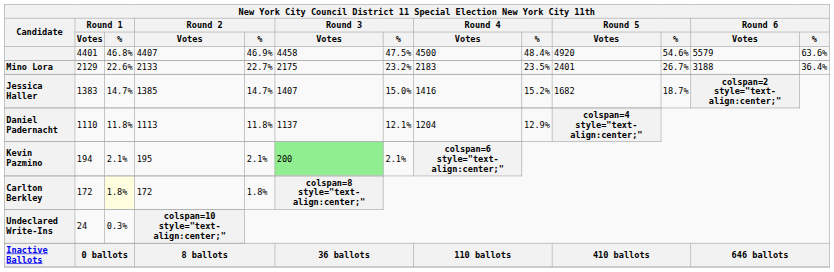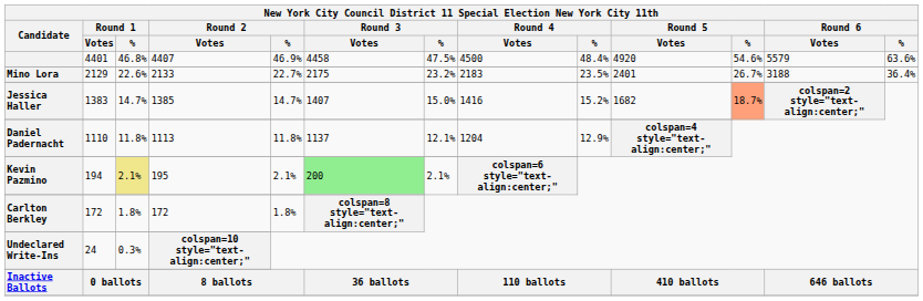Jessica Haller | Round 5 / %: no background -> lightsalmon background
Kevin Pazmino | Round 1 / %: no background -> khaki background
Carlton Berkley | Round 1 / %: lightyellow background -> no background
